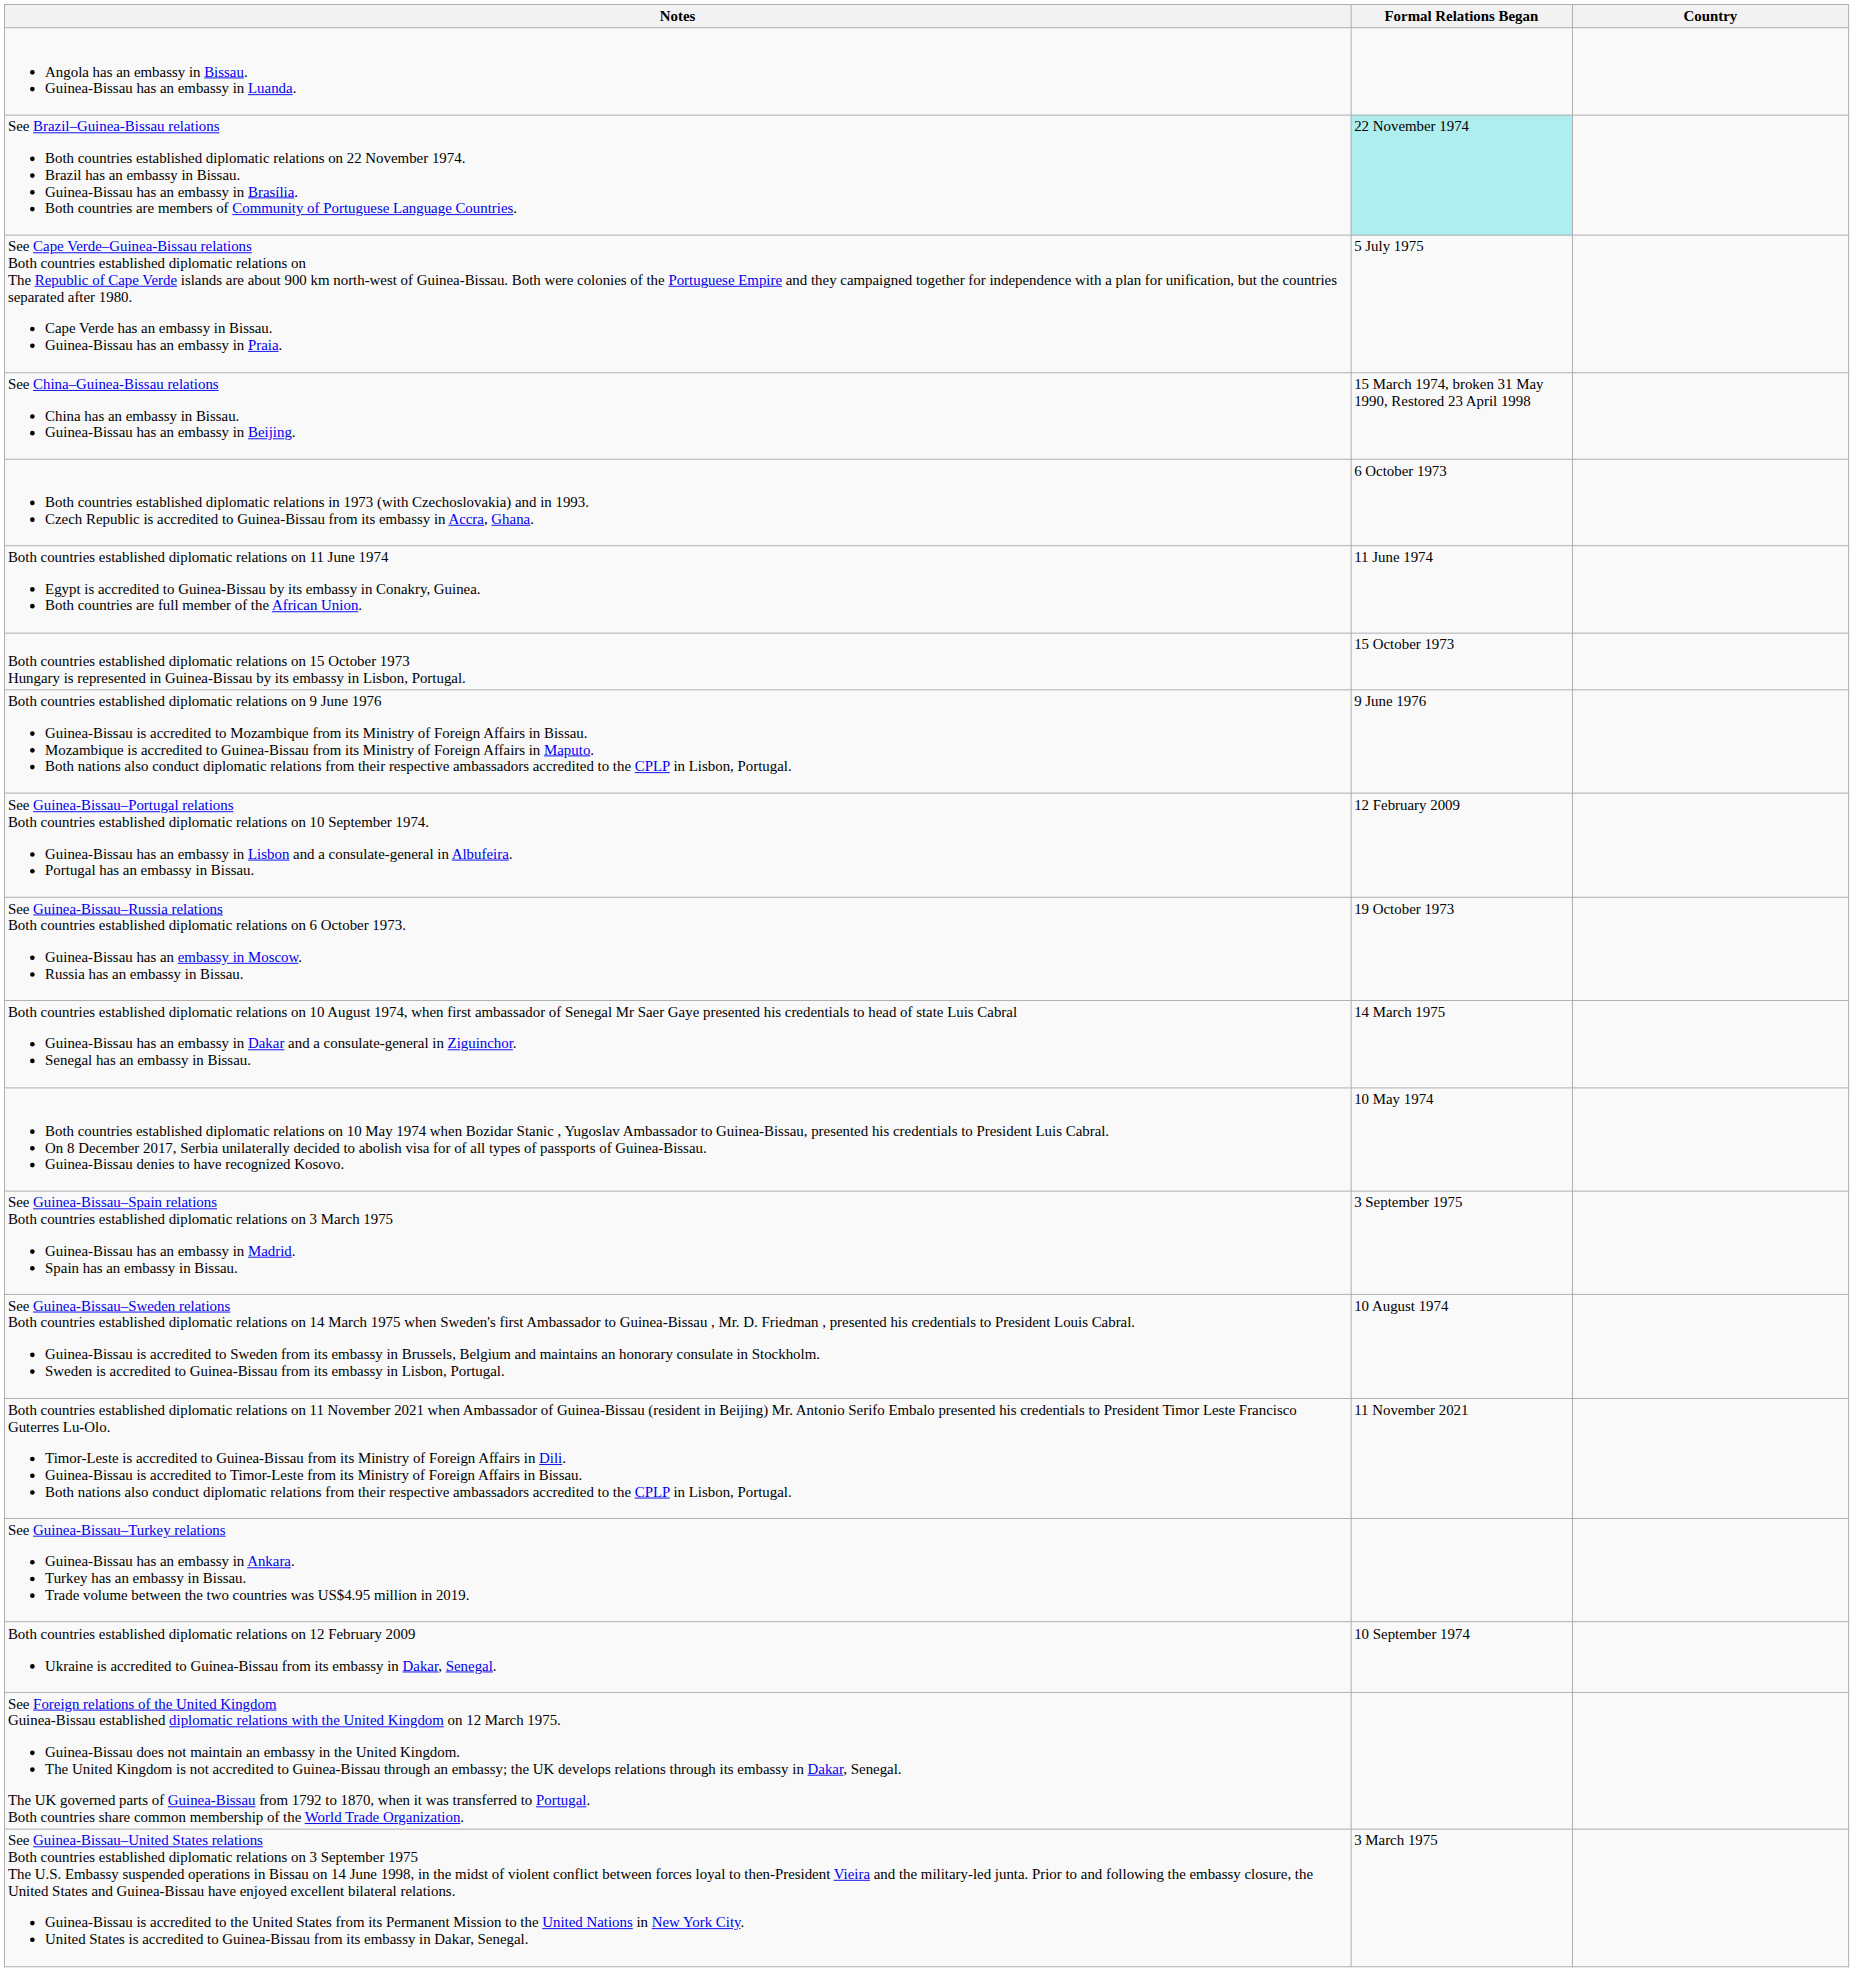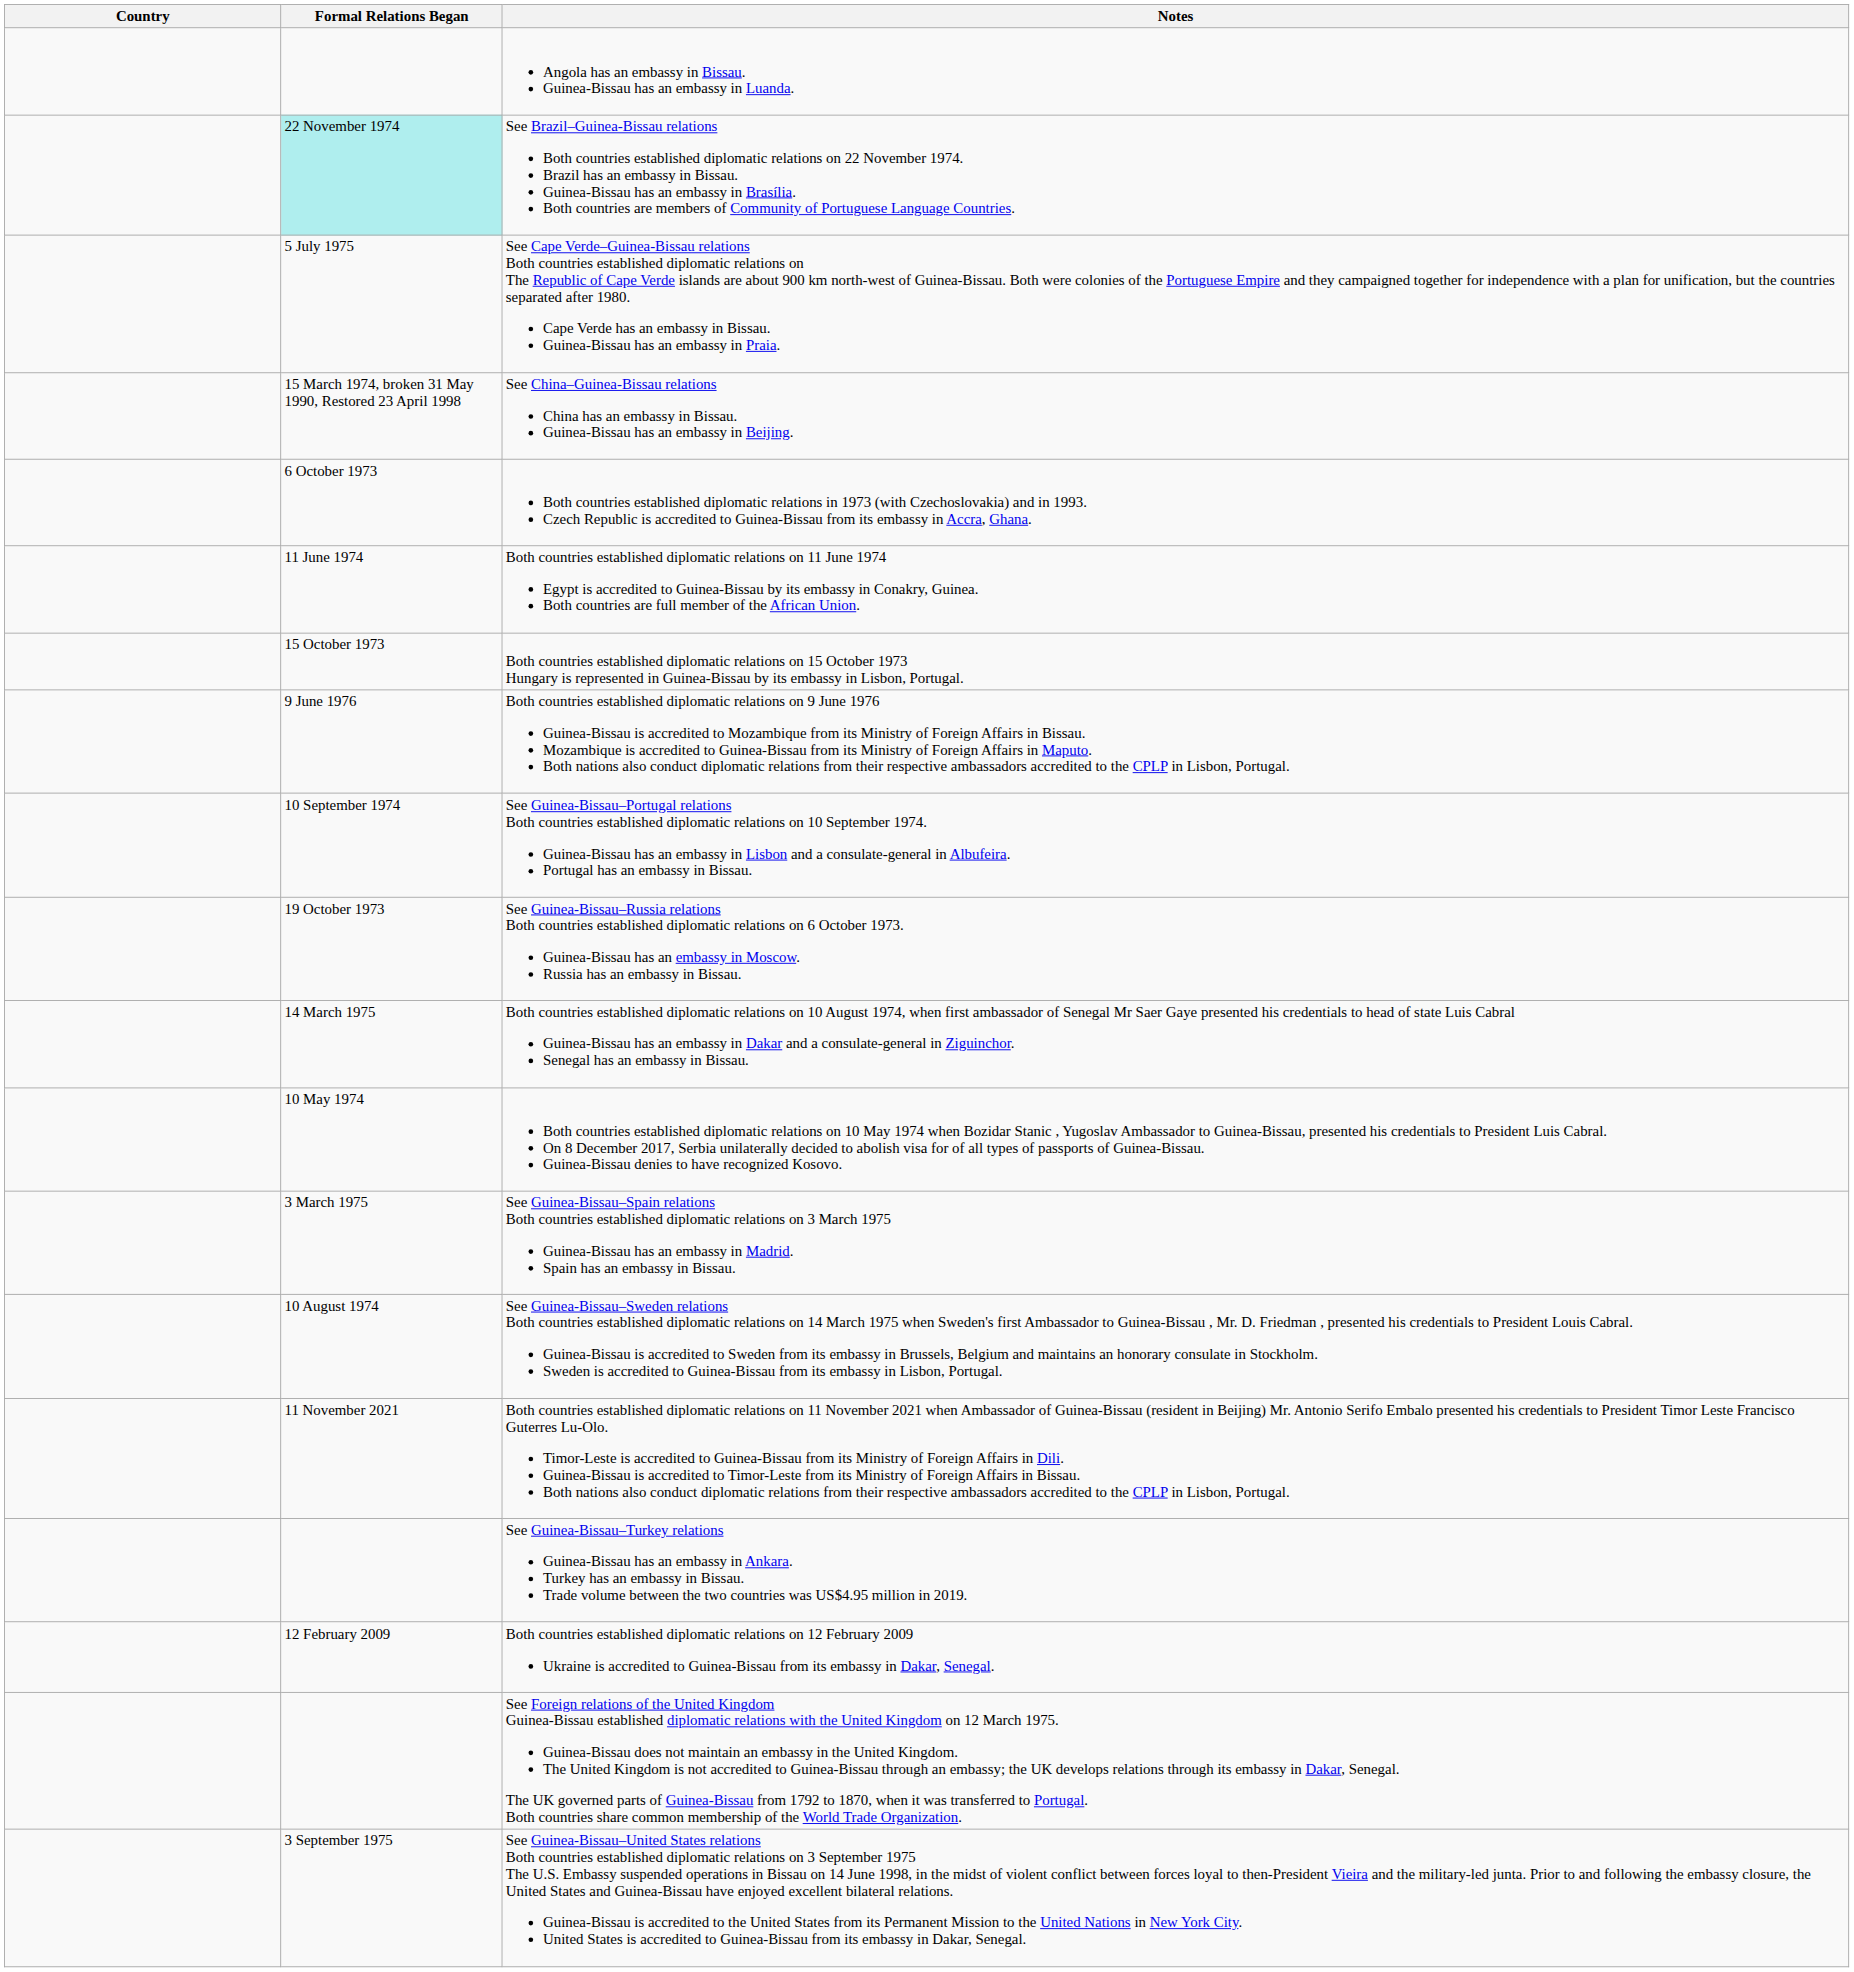columns swapped: Country <-> Notes
row 10 | Formal Relations Began: 12 February 2009 -> 10 September 1974
row 14 | Formal Relations Began: 3 September 1975 -> 3 March 1975
row 18 | Formal Relations Began: 10 September 1974 -> 12 February 2009
row 20 | Formal Relations Began: 3 March 1975 -> 3 September 1975
